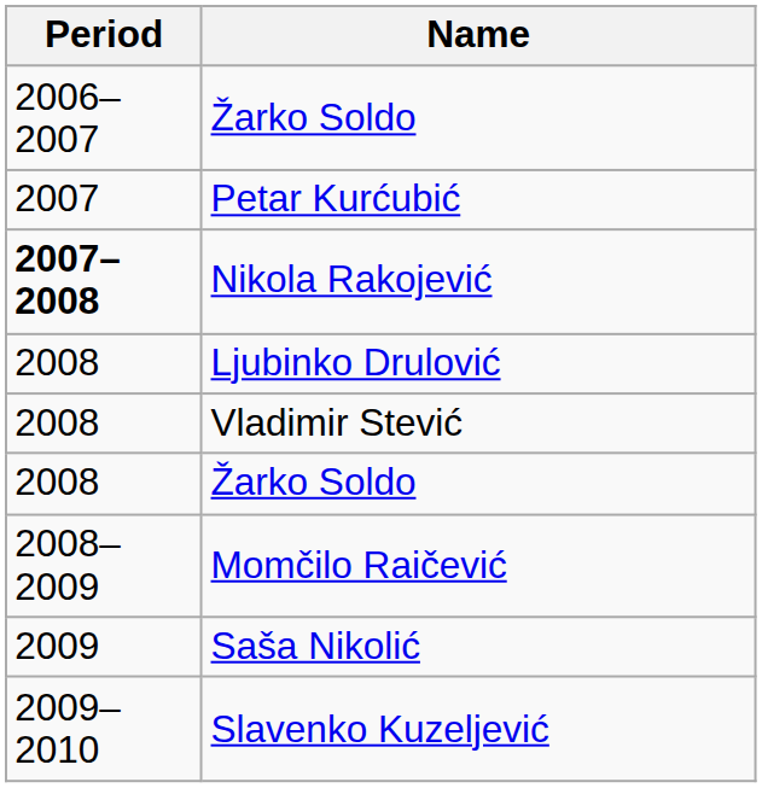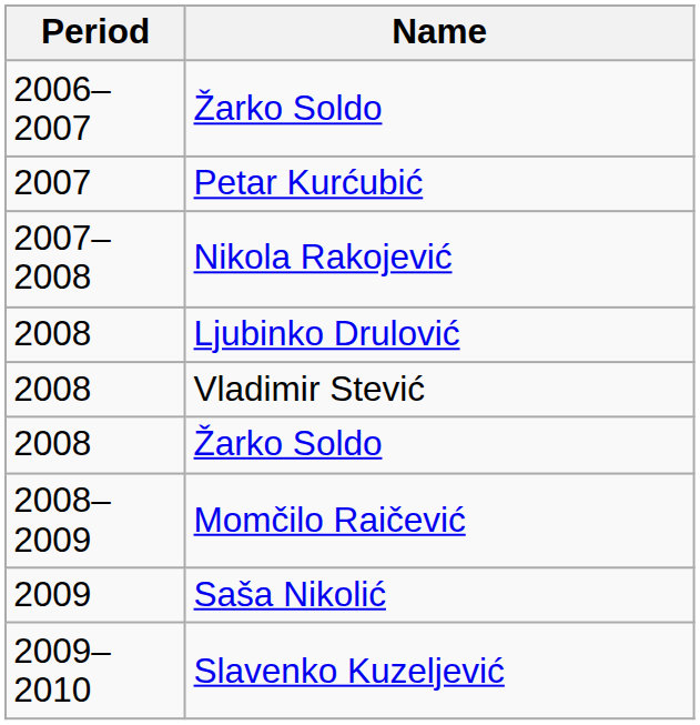row 4 | Period: bold -> normal
